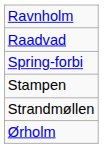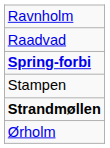row 3 | column 1: normal -> bold
row 5 | column 1: normal -> bold
